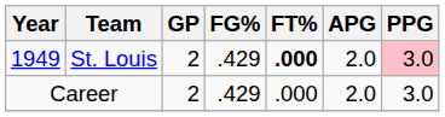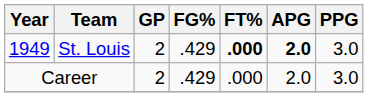1949 | APG: normal -> bold
1949 | PPG: pink background -> no background
